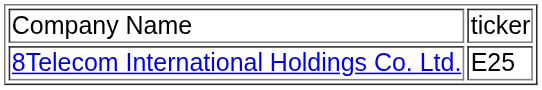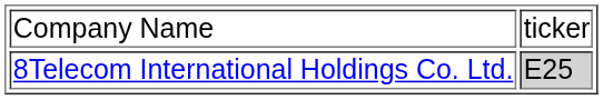8Telecom International Holdings Co. Ltd. | column 2: no background -> lightgrey background
